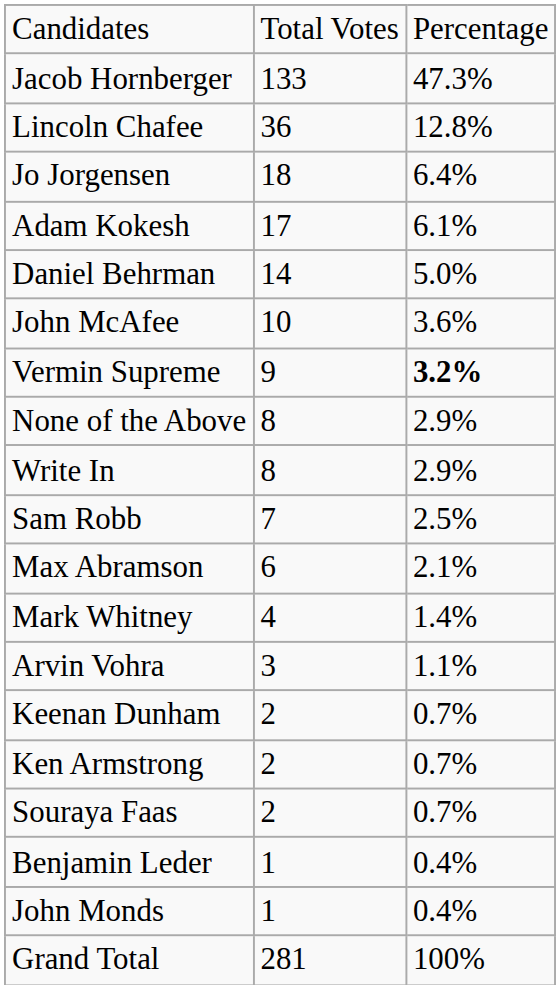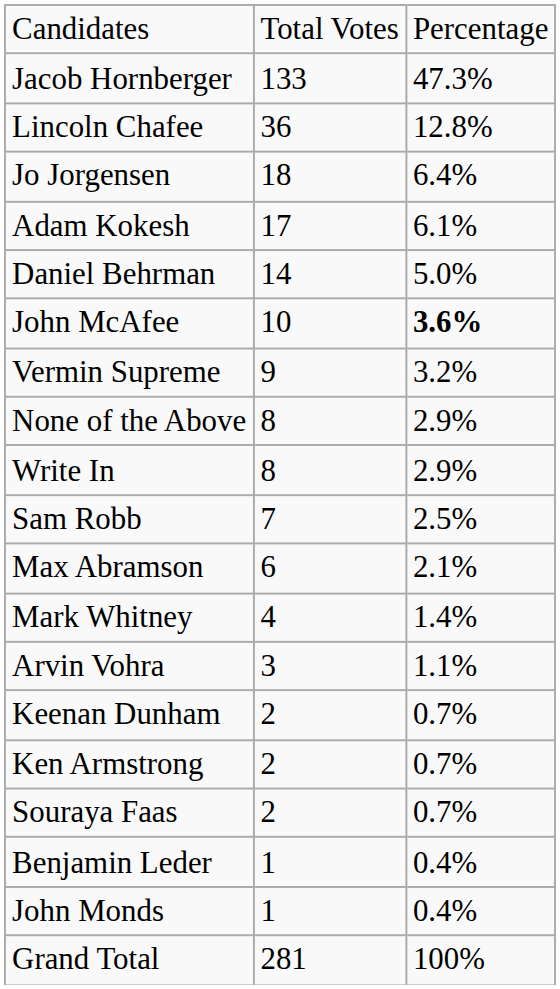John McAfee | column 3: normal -> bold
Vermin Supreme | column 3: bold -> normal
